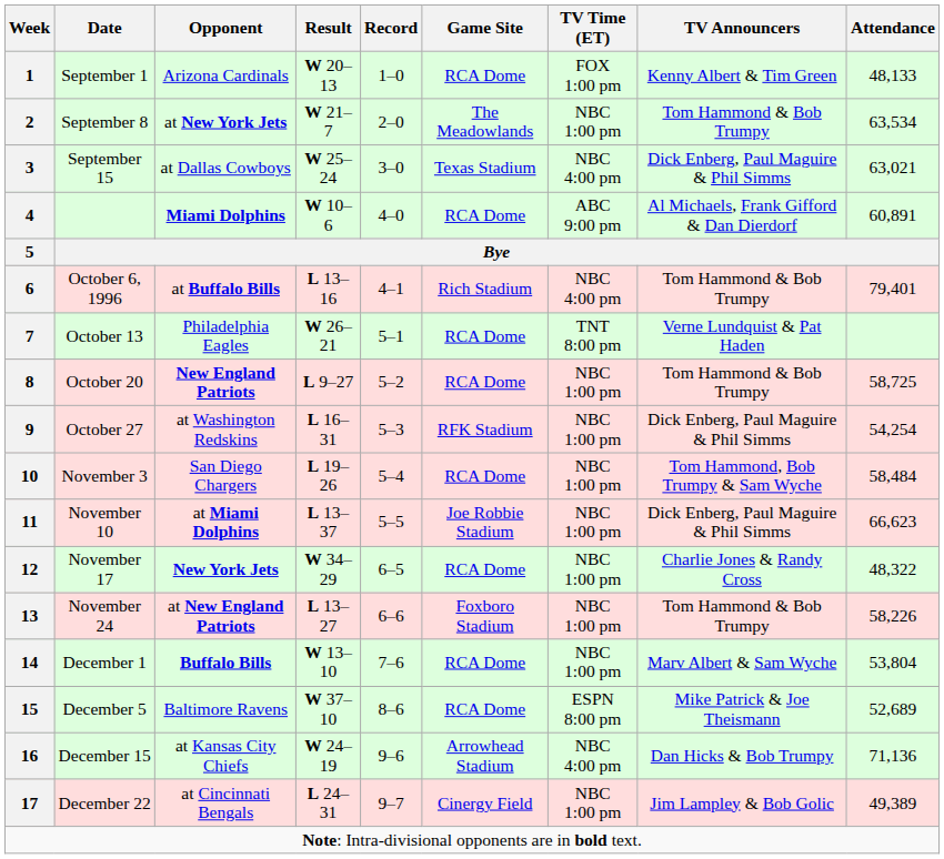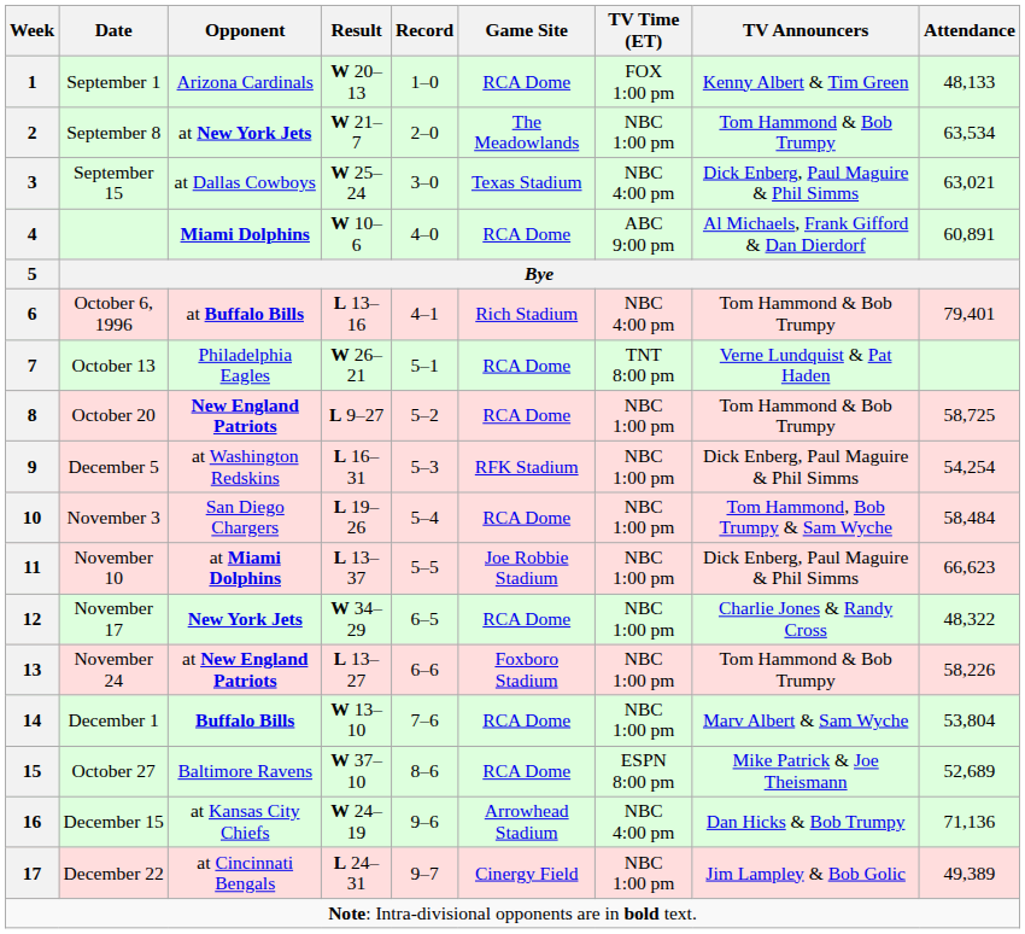9 | Date: October 27 -> December 5
15 | Date: December 5 -> October 27
